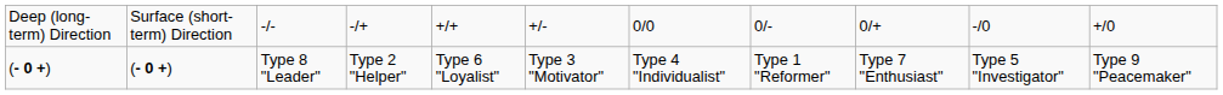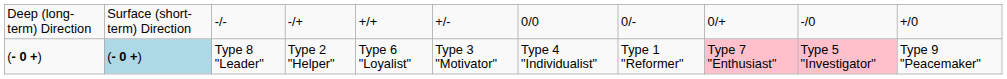Type 8 "Leader" | column 2: no background -> lightblue background
Type 8 "Leader" | column 9: no background -> pink background
Type 8 "Leader" | column 10: no background -> pink background
